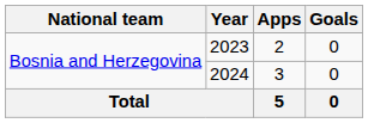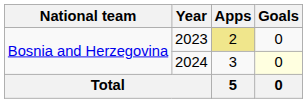2023 | Apps: no background -> khaki background
2024 | Goals: no background -> lightyellow background
